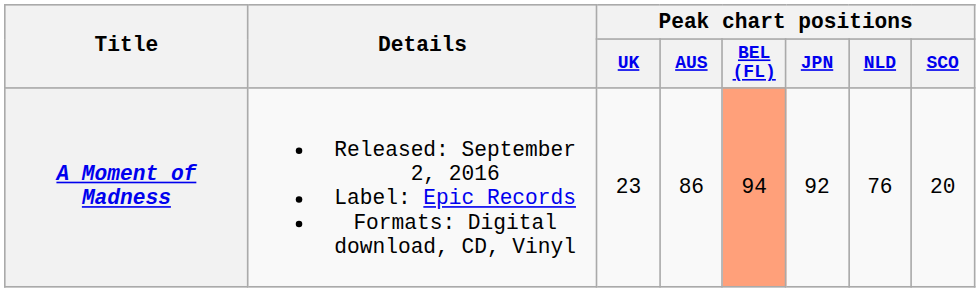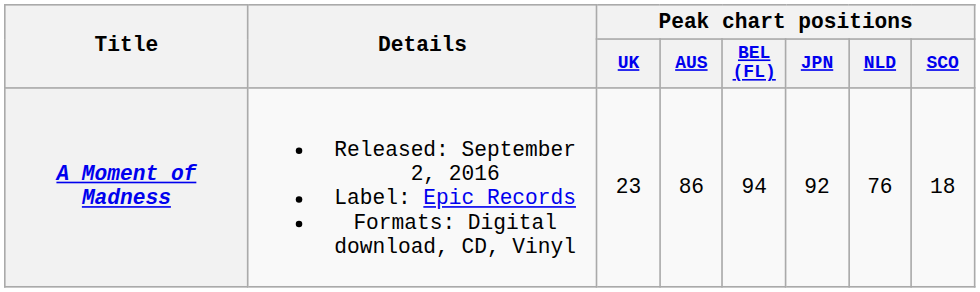A Moment of Madness | Peak chart positions / BEL (FL): lightsalmon background -> no background
A Moment of Madness | Peak chart positions / SCO: 20 -> 18
